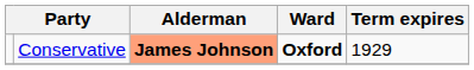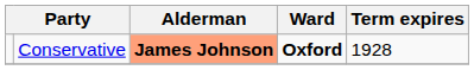Conservative | Term expires: 1929 -> 1928
